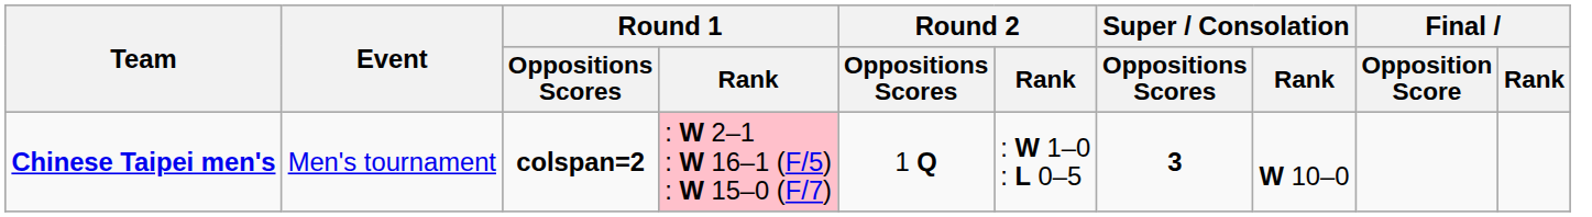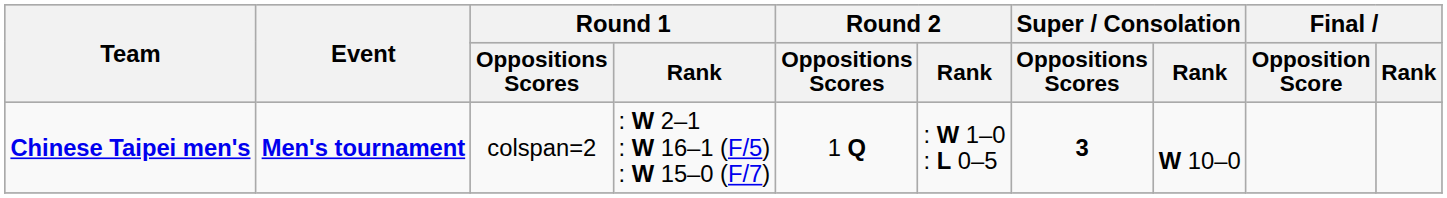Chinese Taipei men's | Event: normal -> bold
Chinese Taipei men's | Round 1 / Oppositions Scores: bold -> normal
Chinese Taipei men's | Round 1 / Rank: pink background -> no background
